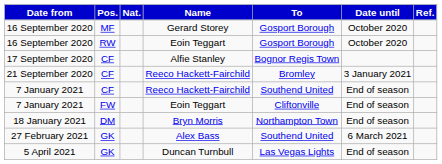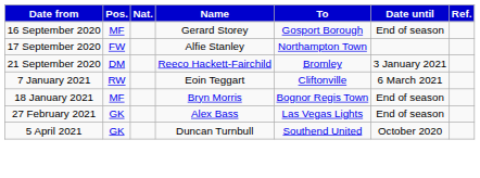16 September 2020 / Gerard Storey | Date until: October 2020 -> End of season
- row: 16 September 2020 | RW | Eoin Teggart | Gosport Borough | October 2020
17 September 2020 | Pos.: CF -> FW
17 September 2020 | To: Bognor Regis Town -> Northampton Town
21 September 2020 | Pos.: CF -> DM
- row: 7 January 2021 | CF | Reeco Hackett-Fairchild | Southend United | End of season
7 January 2021 / Eoin Teggart | Pos.: FW -> RW
7 January 2021 / Eoin Teggart | Date until: End of season -> 6 March 2021
18 January 2021 | Pos.: DM -> MF
18 January 2021 | To: Northampton Town -> Bognor Regis Town
27 February 2021 | To: Southend United -> Las Vegas Lights
27 February 2021 | Date until: 6 March 2021 -> End of season
5 April 2021 | To: Las Vegas Lights -> Southend United
5 April 2021 | Date until: End of season -> October 2020
